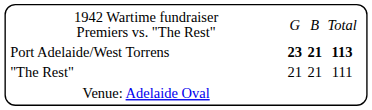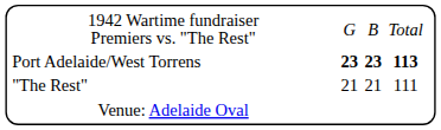Port Adelaide/West Torrens | column 3: 21 -> 23
